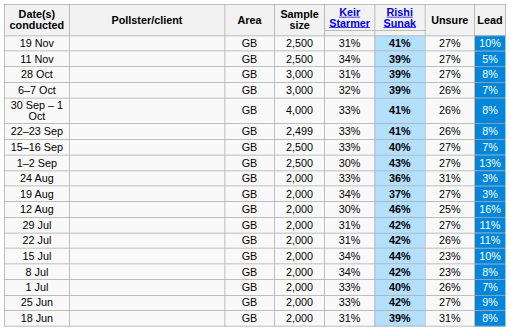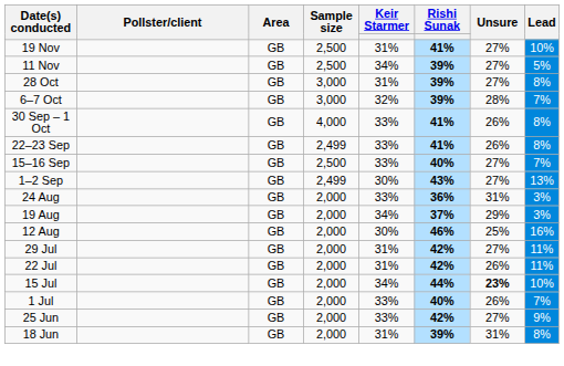6–7 Oct | Unsure: 26% -> 28%
1–2 Sep | Sample size: 2,500 -> 2,499
19 Aug | Unsure: 27% -> 29%
15 Jul | Unsure: normal -> bold
- row: 8 Jul | GB | 2,000 | 34% | 42% | 23% | 8%
